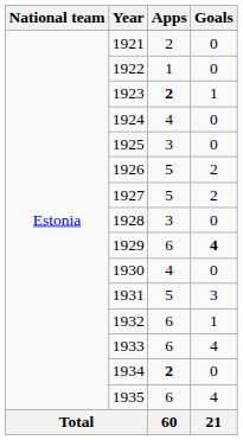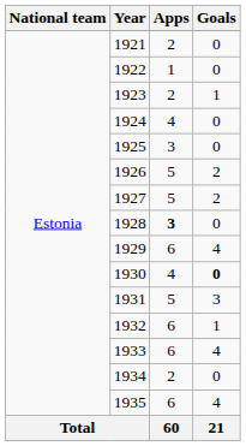1923 | Apps: bold -> normal
1928 | Apps: normal -> bold
1929 | Goals: bold -> normal
1930 | Goals: normal -> bold
1934 | Apps: bold -> normal
